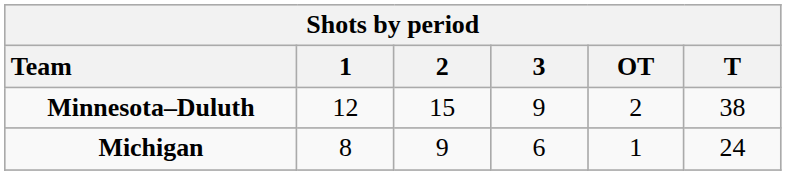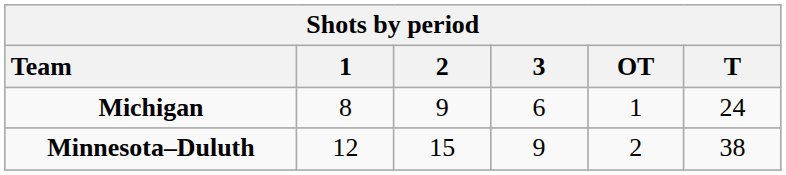rows swapped: Minnesota–Duluth <-> Michigan
